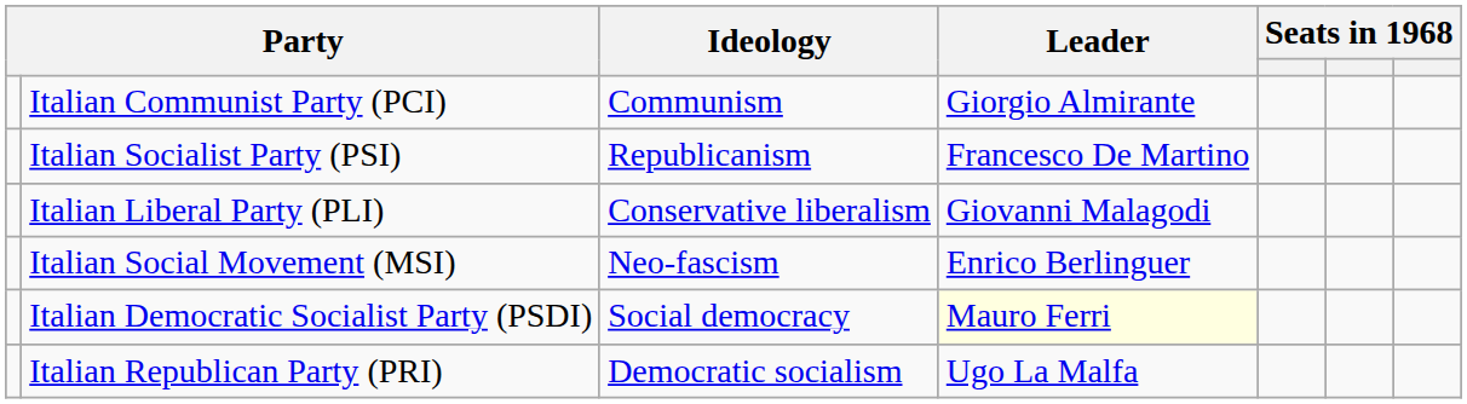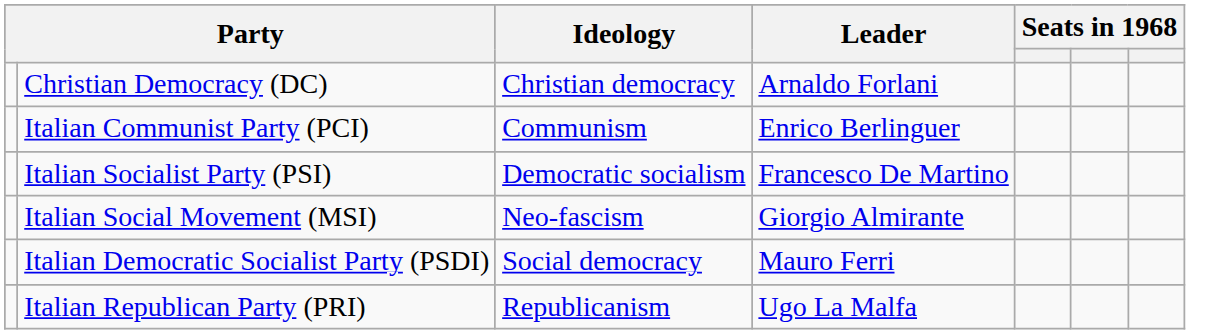+ row: Christian Democracy (DC) | Christian democracy | Arnaldo Forlani
Italian Communist Party (PCI) | Leader: Giorgio Almirante -> Enrico Berlinguer
Italian Socialist Party (PSI) | Ideology: Republicanism -> Democratic socialism
- row: Italian Liberal Party (PLI) | Conservative liberalism | Giovanni Malagodi
Italian Social Movement (MSI) | Leader: Enrico Berlinguer -> Giorgio Almirante
Italian Democratic Socialist Party (PSDI) | Leader: lightyellow background -> no background
Italian Republican Party (PRI) | Ideology: Democratic socialism -> Republicanism
